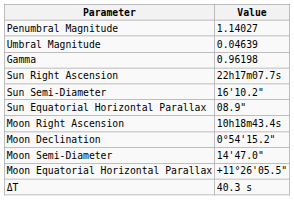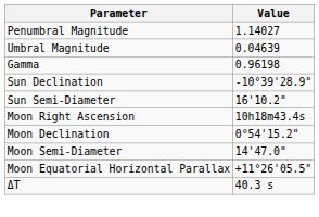- row: Sun Right Ascension | 22h17m07.7s
+ row: Sun Declination | -10°39'28.9"
- row: Sun Equatorial Horizontal Parallax | 08.9"
